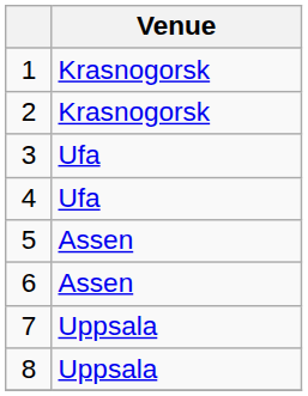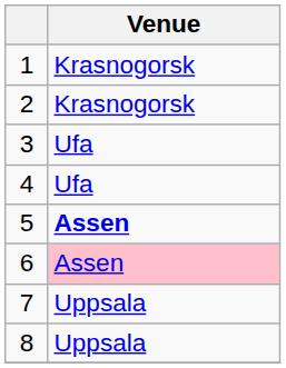5 | Venue: normal -> bold
6 | Venue: no background -> pink background
